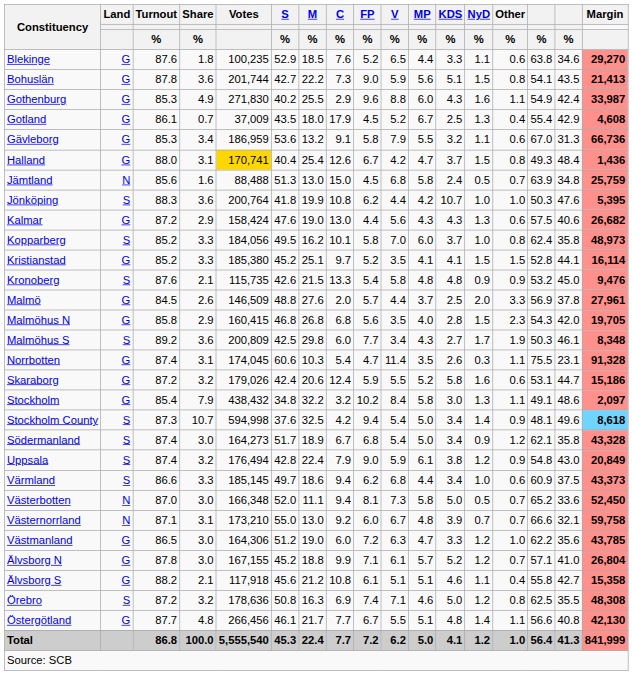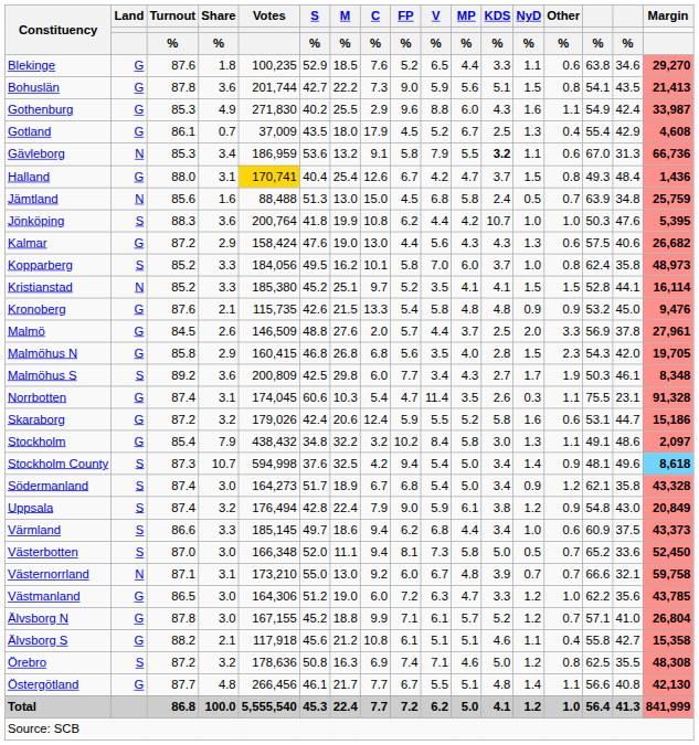Gävleborg | Land: G -> N
Gävleborg | KDS / %: normal -> bold
Kristianstad | Land: G -> N
Kronoberg | Land: S -> G
Västerbotten | Land: N -> S
